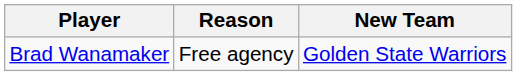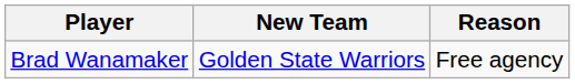columns swapped: Reason <-> New Team
